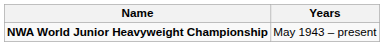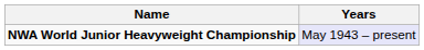NWA World Junior Heavyweight Championship | Years: no background -> lavender background
